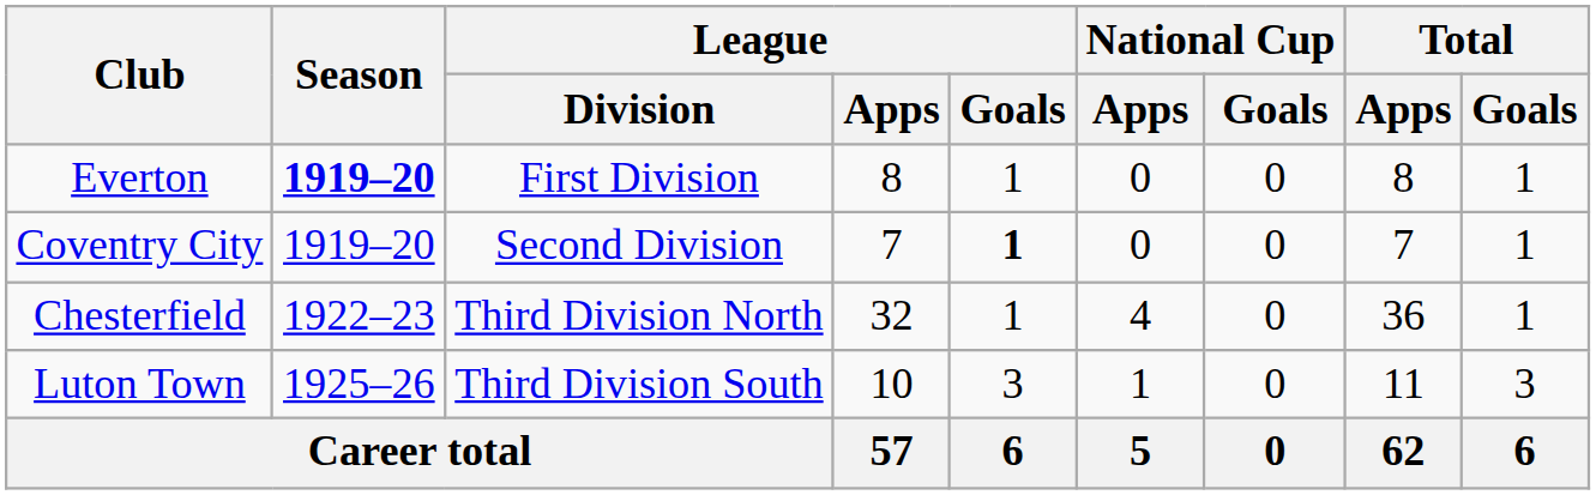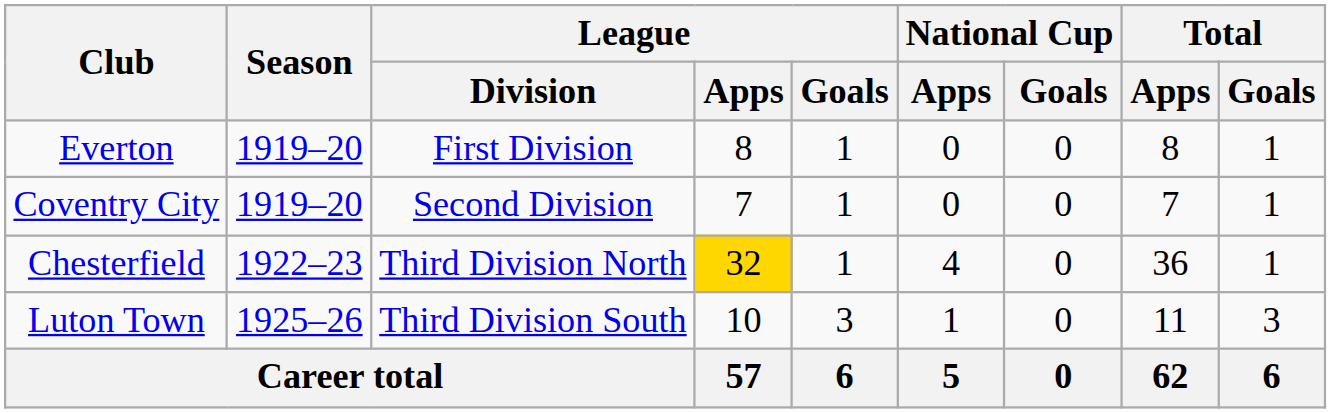Everton | Season: bold -> normal
Coventry City | League / Goals: bold -> normal
Chesterfield | League / Apps: no background -> gold background
